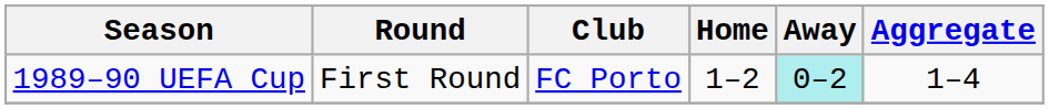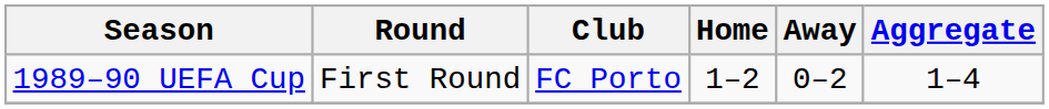1989–90 UEFA Cup | Away: paleturquoise background -> no background
